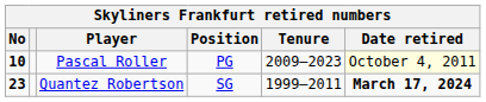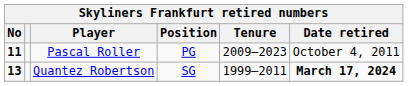Pascal Roller | No: 10 -> 11
Pascal Roller | Date retired: lightyellow background -> no background
Quantez Robertson | No: 23 -> 13
